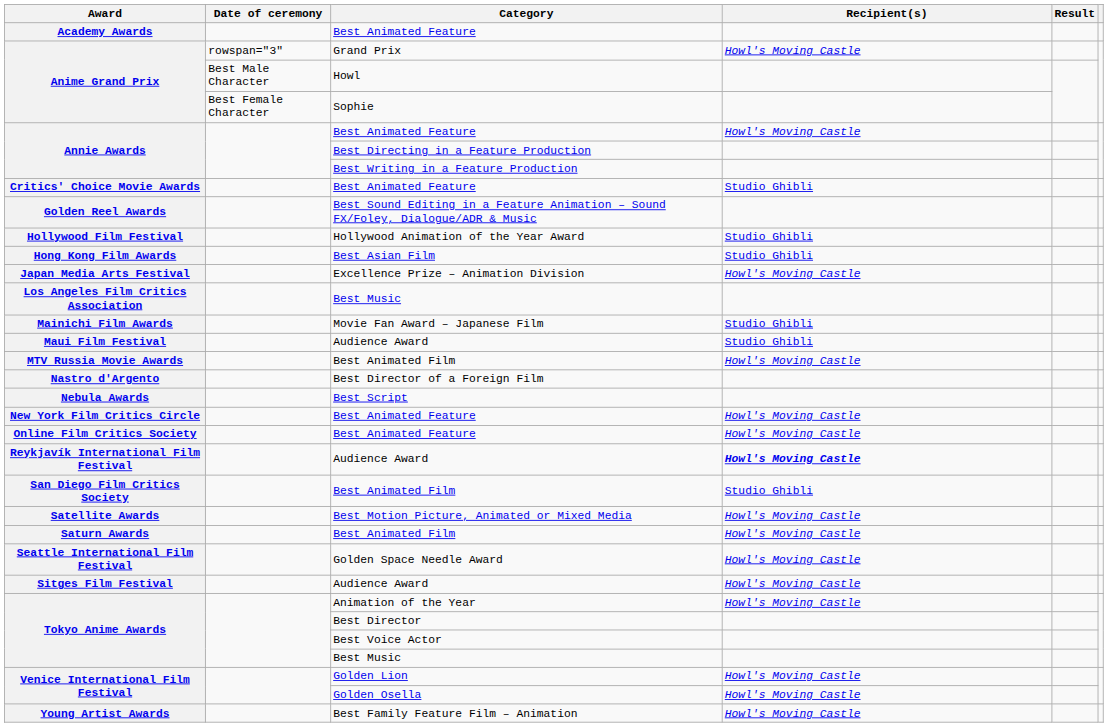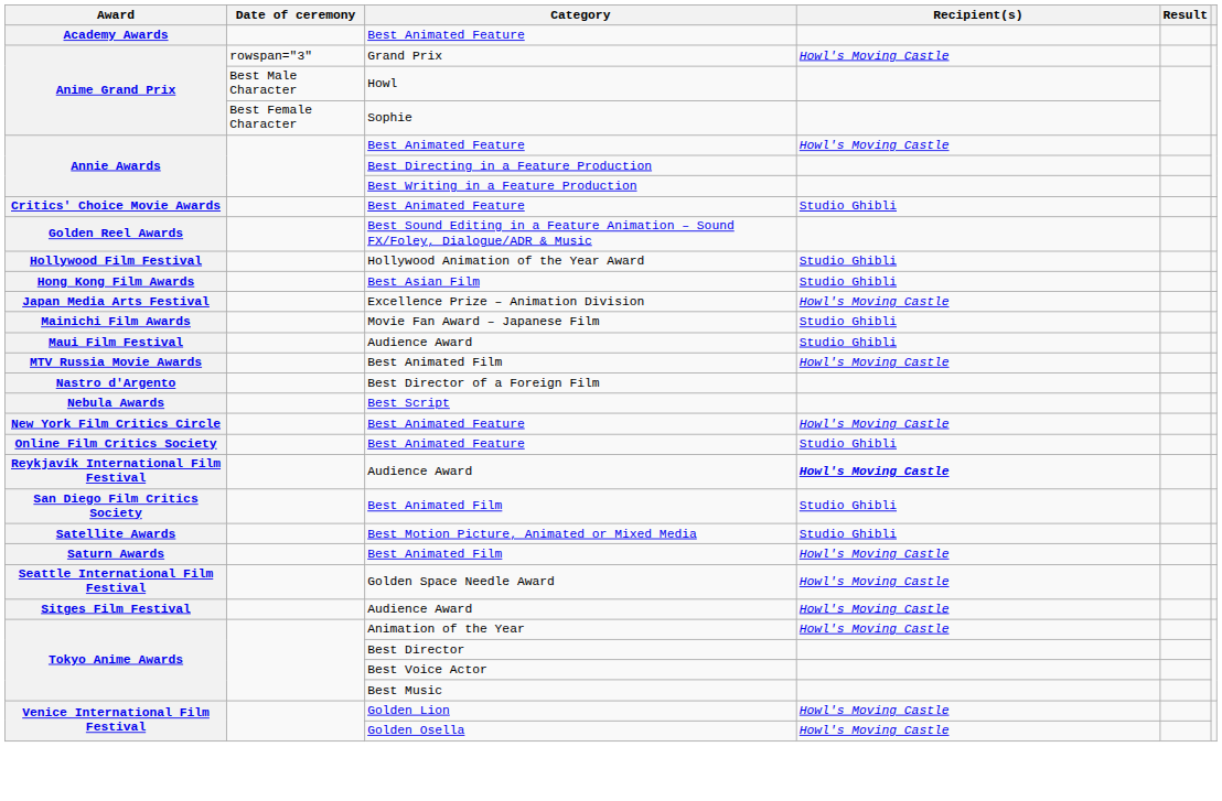- row: Los Angeles Film Critics Association | Best Music
Online Film Critics Society | Recipient(s): Howl's Moving Castle -> Studio Ghibli
Satellite Awards | Recipient(s): Howl's Moving Castle -> Studio Ghibli
- row: Young Artist Awards | Best Family Feature Film – Animation | Howl's Moving Castle
